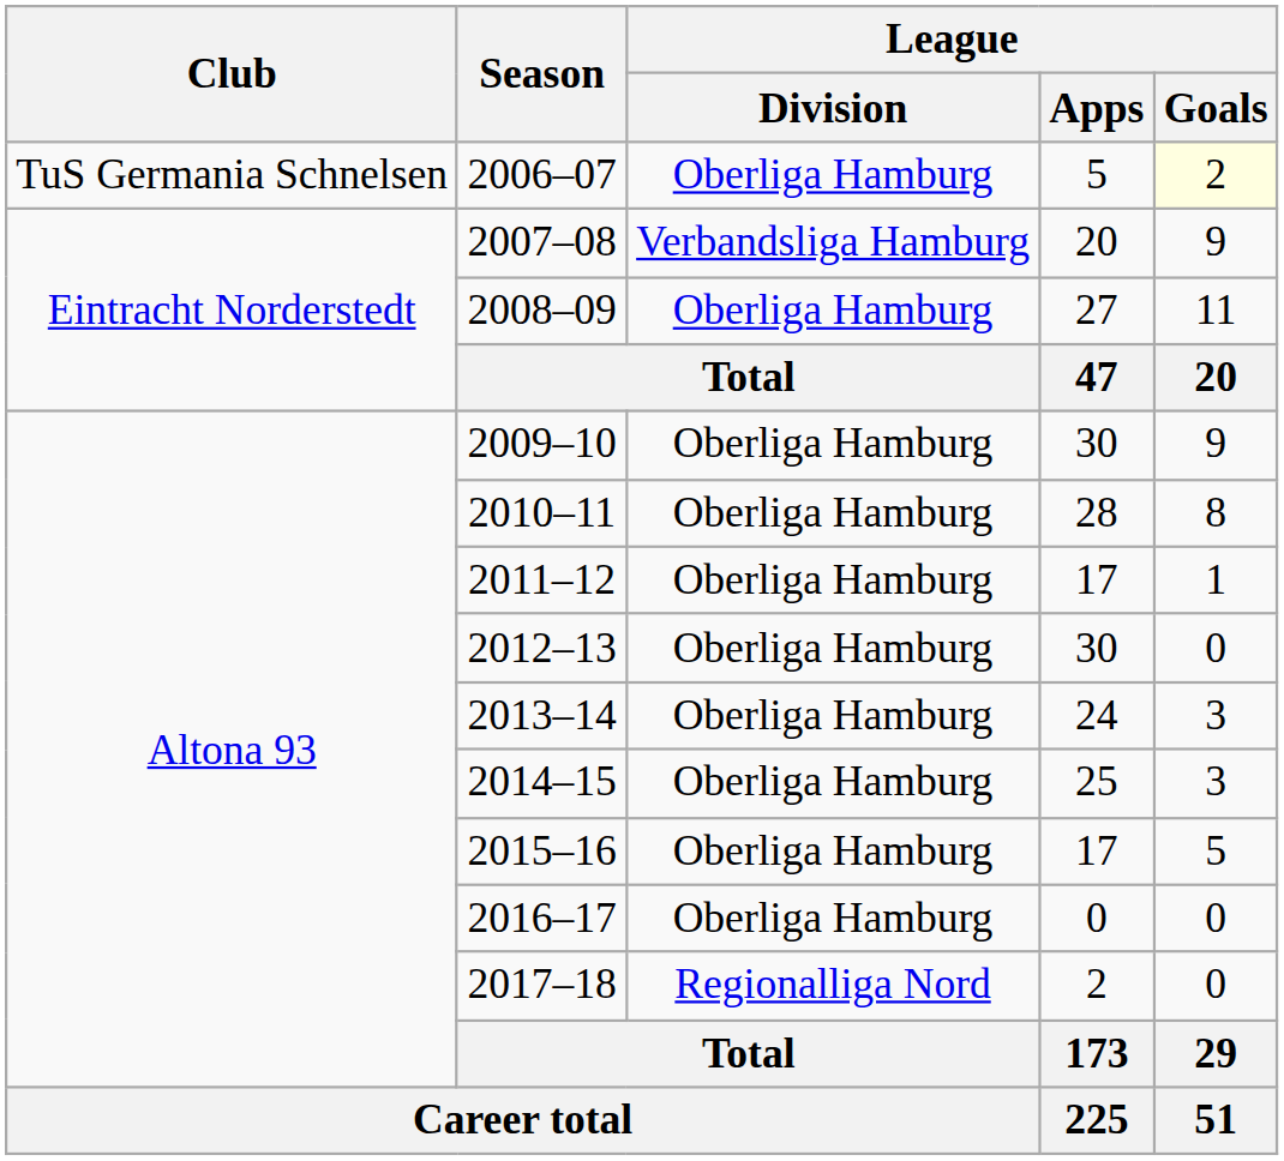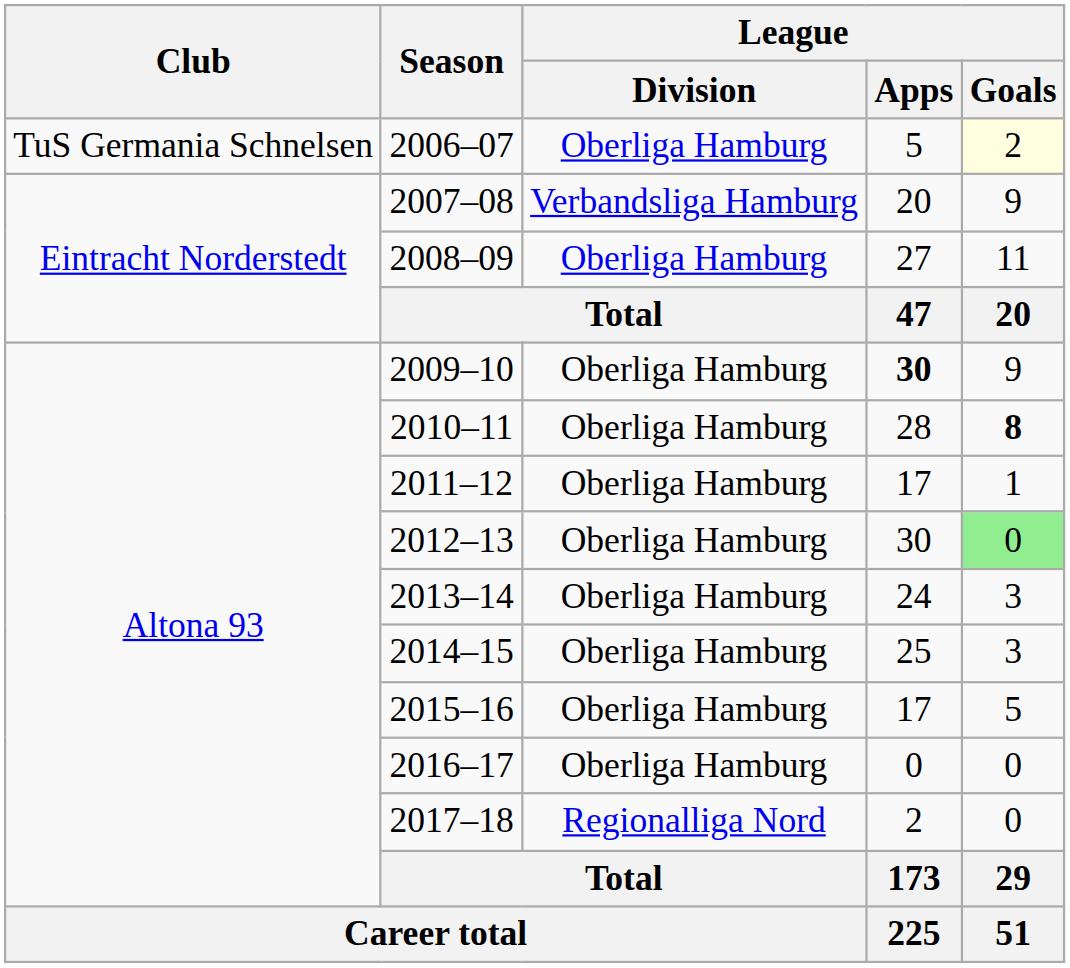2009–10 | League / Apps: normal -> bold
2010–11 | League / Goals: normal -> bold
2012–13 | League / Goals: no background -> lightgreen background
